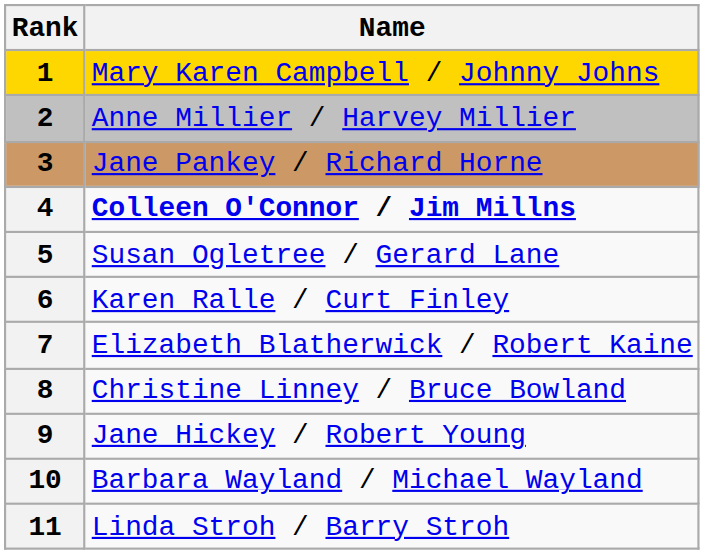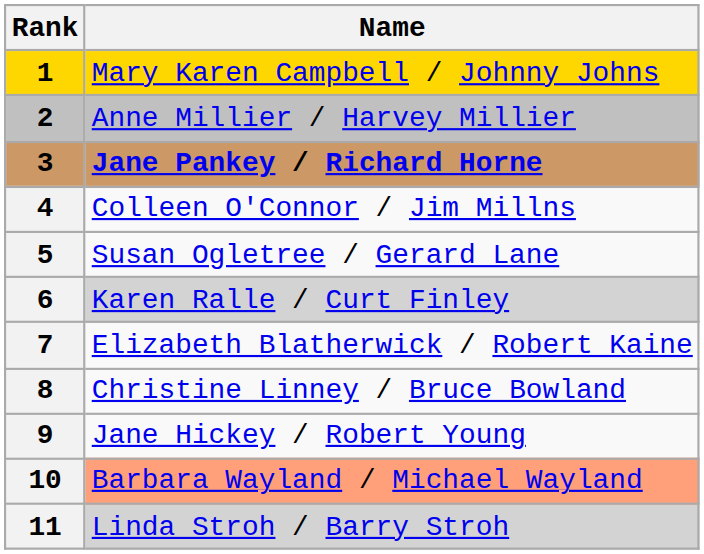Jane Pankey / Richard Horne | Name: normal -> bold
Colleen O'Connor / Jim Millns | Name: bold -> normal
Karen Ralle / Curt Finley | Name: no background -> lightgrey background
Barbara Wayland / Michael Wayland | Name: no background -> lightsalmon background
Linda Stroh / Barry Stroh | Name: no background -> lightgrey background
